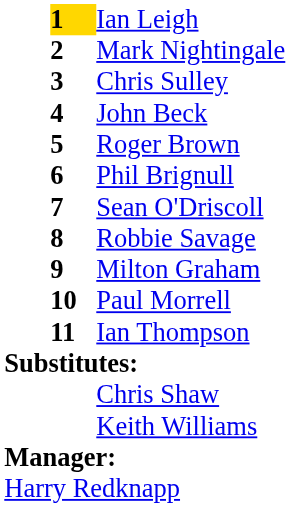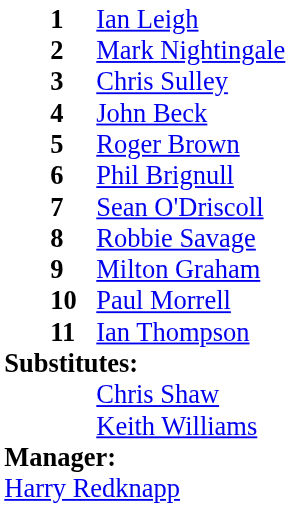Ian Leigh | column 1: gold background -> no background
